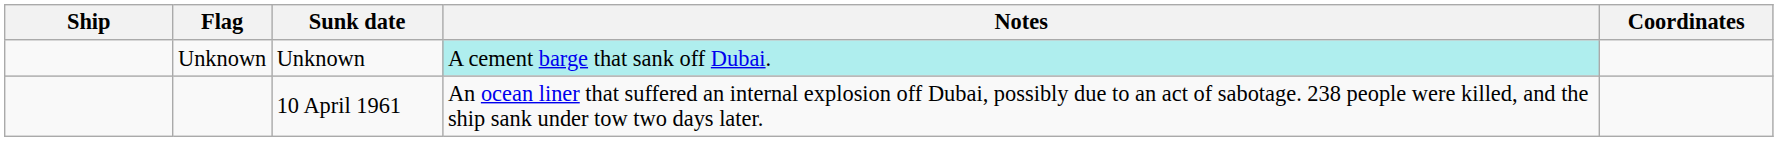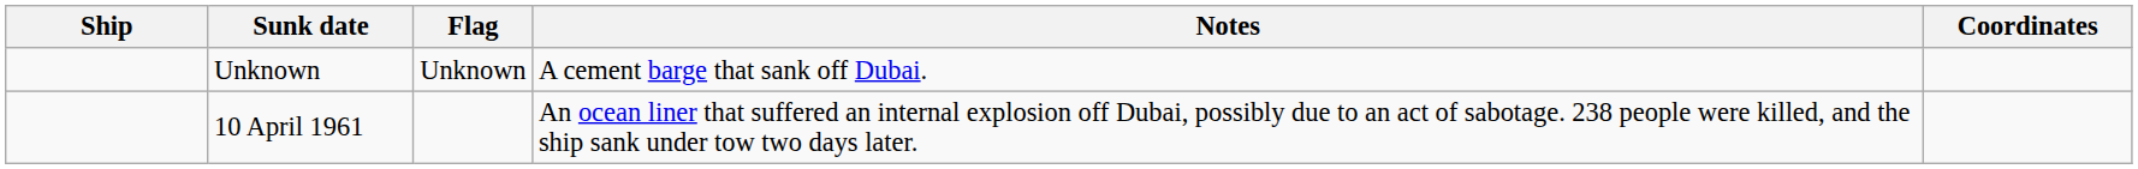columns swapped: Flag <-> Sunk date
row 2 | Notes: paleturquoise background -> no background
